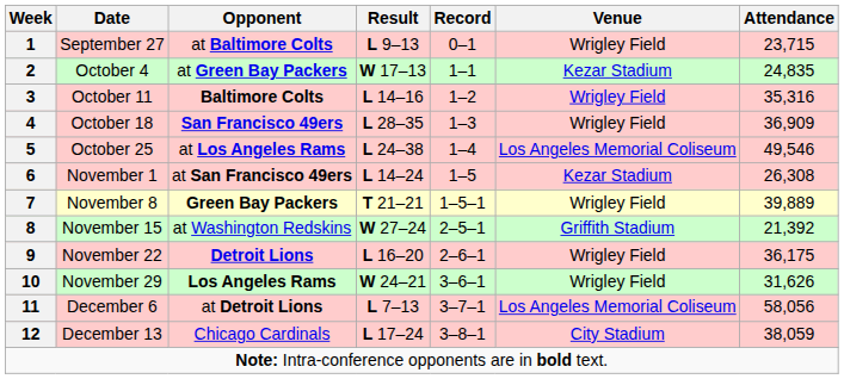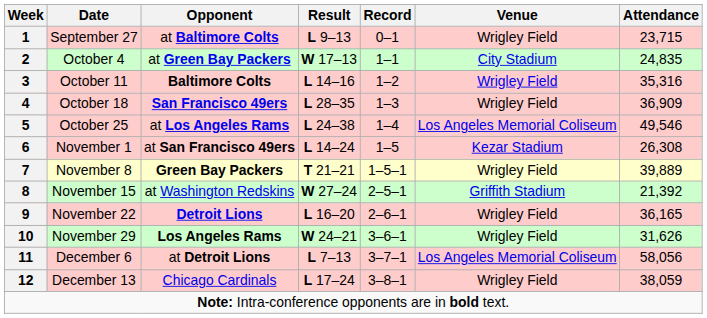2 | Venue: Kezar Stadium -> City Stadium
9 | Attendance: 36,175 -> 36,165
12 | Venue: City Stadium -> Wrigley Field
